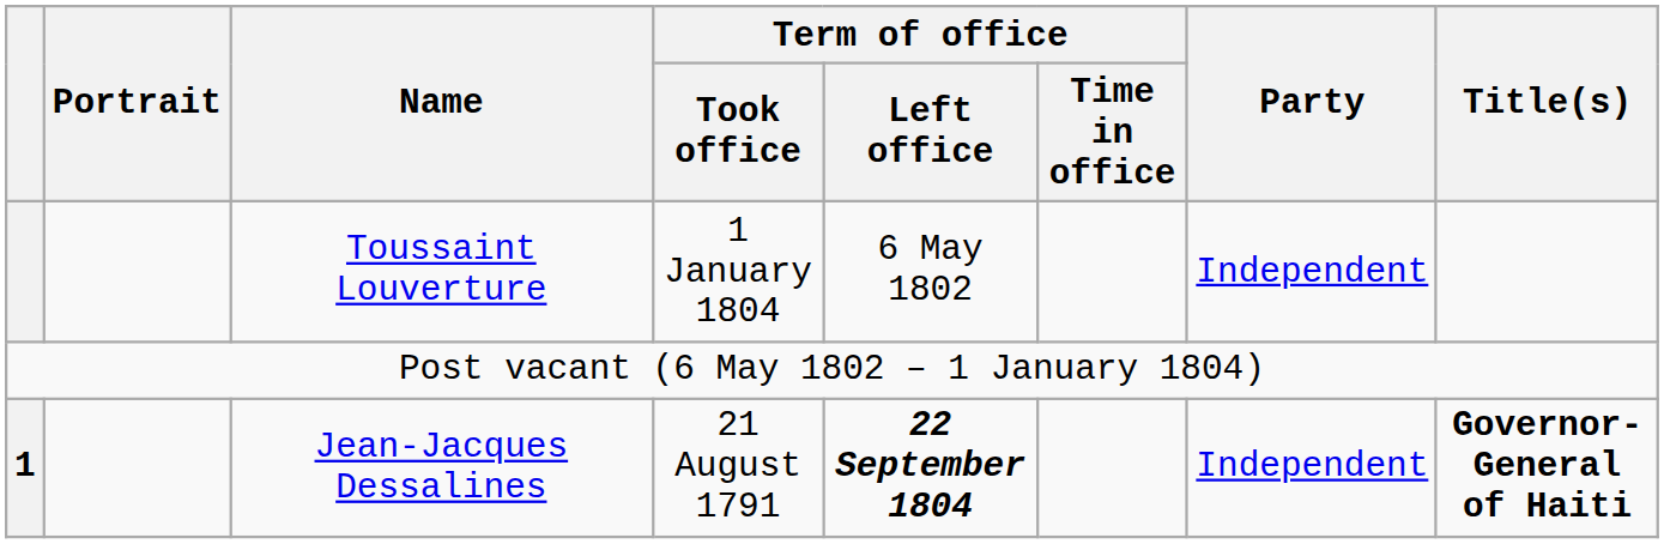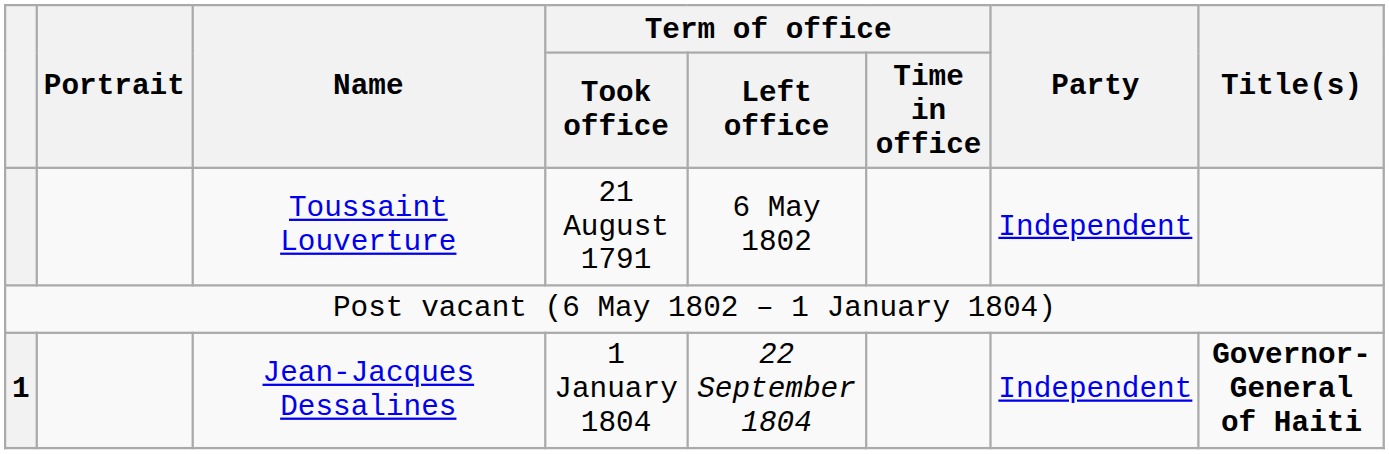Toussaint Louverture | Term of office / Took office: 1 January 1804 -> 21 August 1791
Jean-Jacques Dessalines | Term of office / Took office: 21 August 1791 -> 1 January 1804
Jean-Jacques Dessalines | Term of office / Left office: bold -> normal
